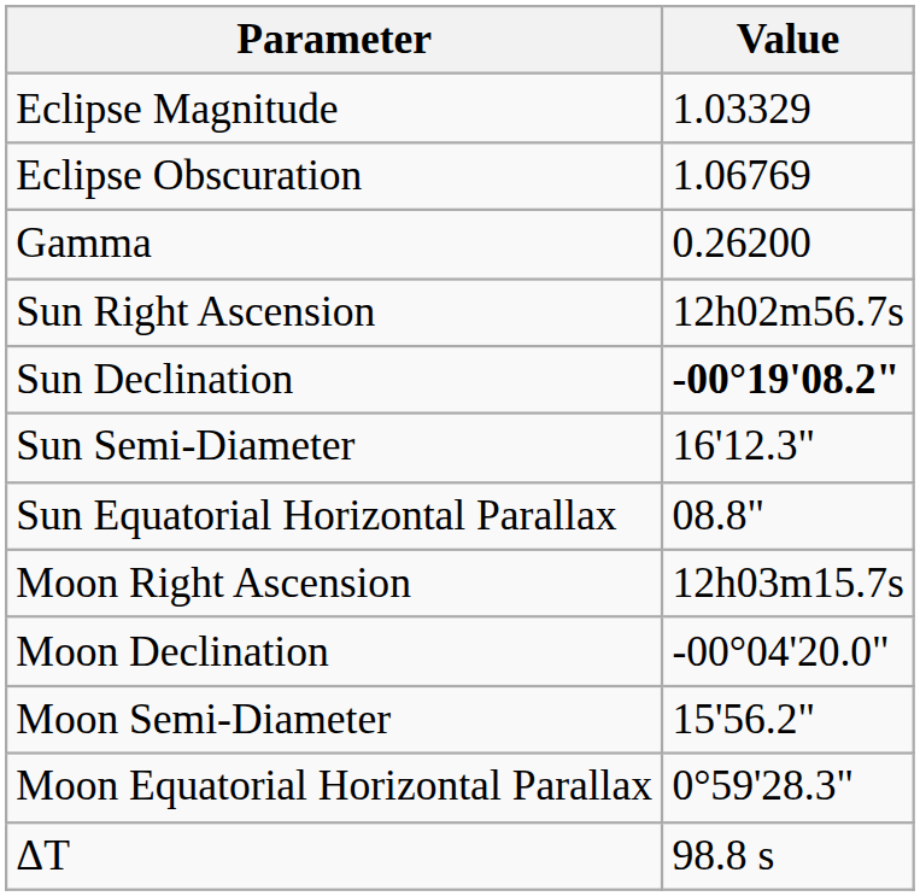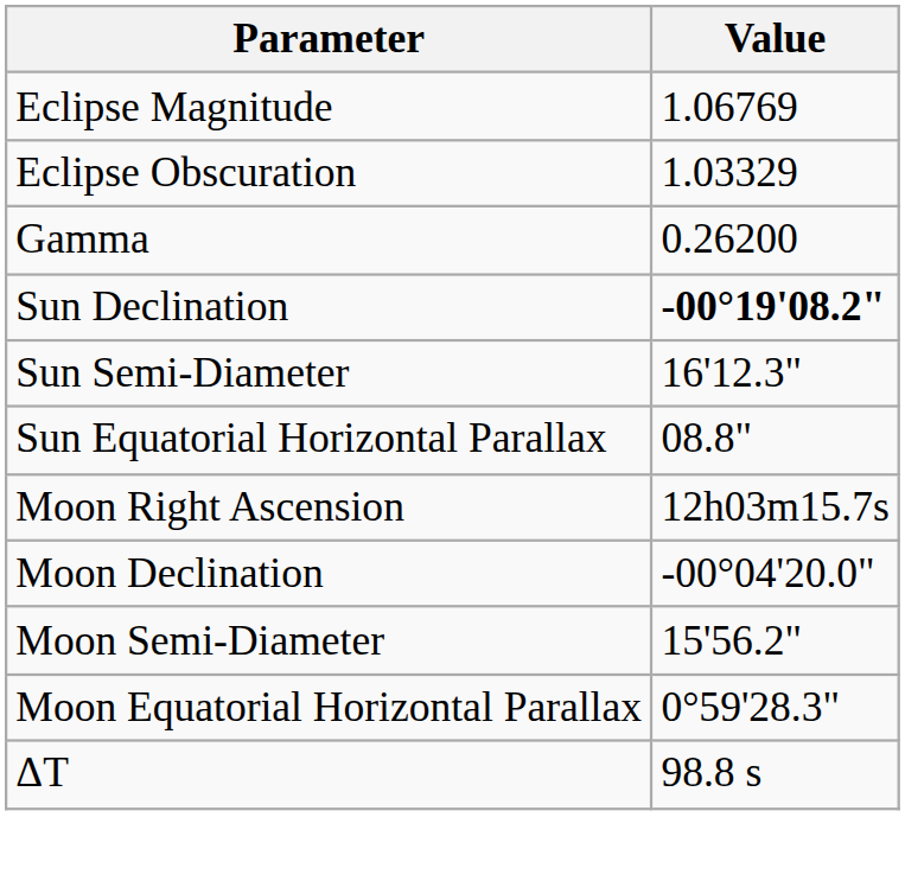Eclipse Magnitude | Value: 1.03329 -> 1.06769
Eclipse Obscuration | Value: 1.06769 -> 1.03329
- row: Sun Right Ascension | 12h02m56.7s
